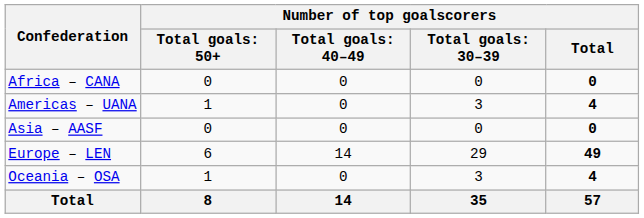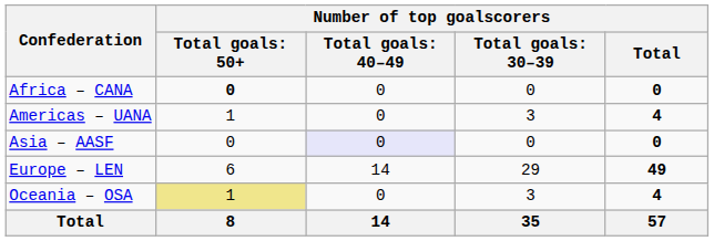Africa – CANA | column 2: normal -> bold
Asia – AASF | column 3: no background -> lavender background
Oceania – OSA | column 2: no background -> khaki background
